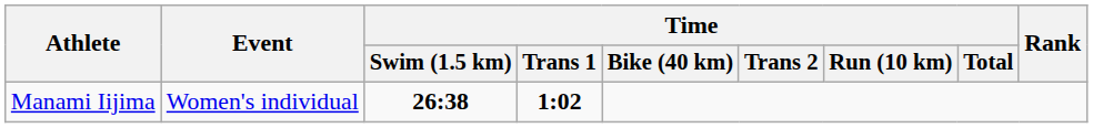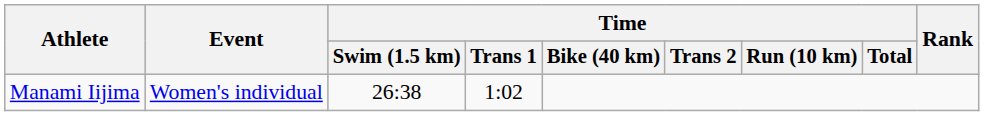Manami Iijima | Time / Swim (1.5 km): bold -> normal
Manami Iijima | Time / Trans 1: bold -> normal
